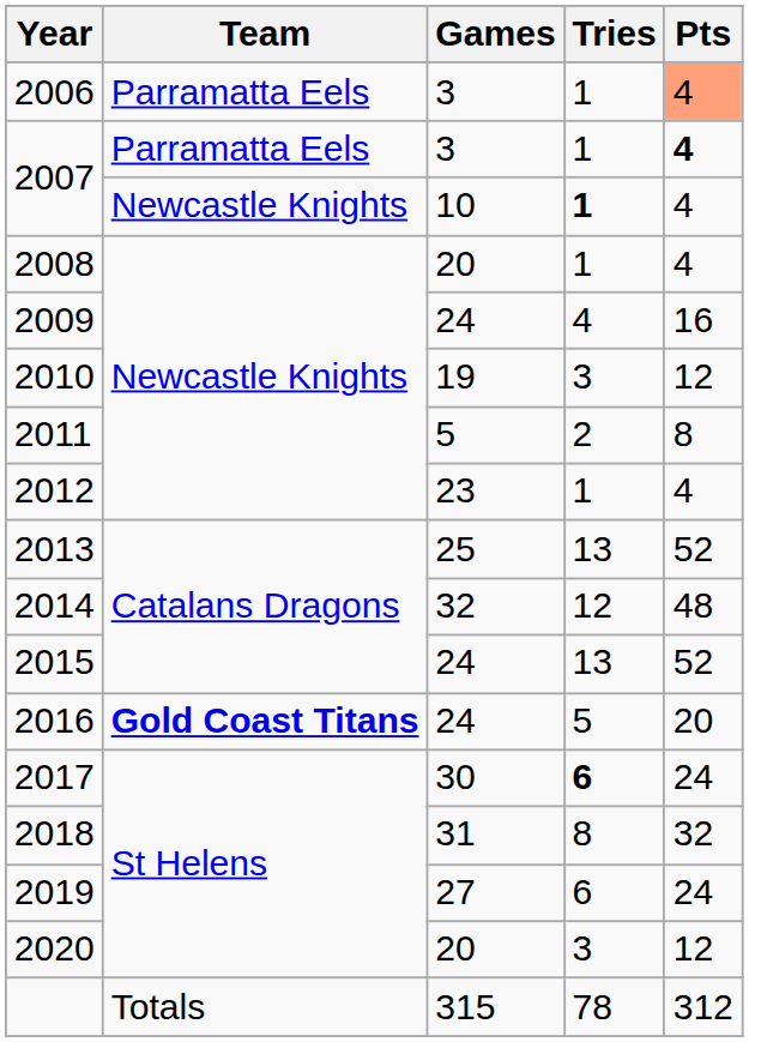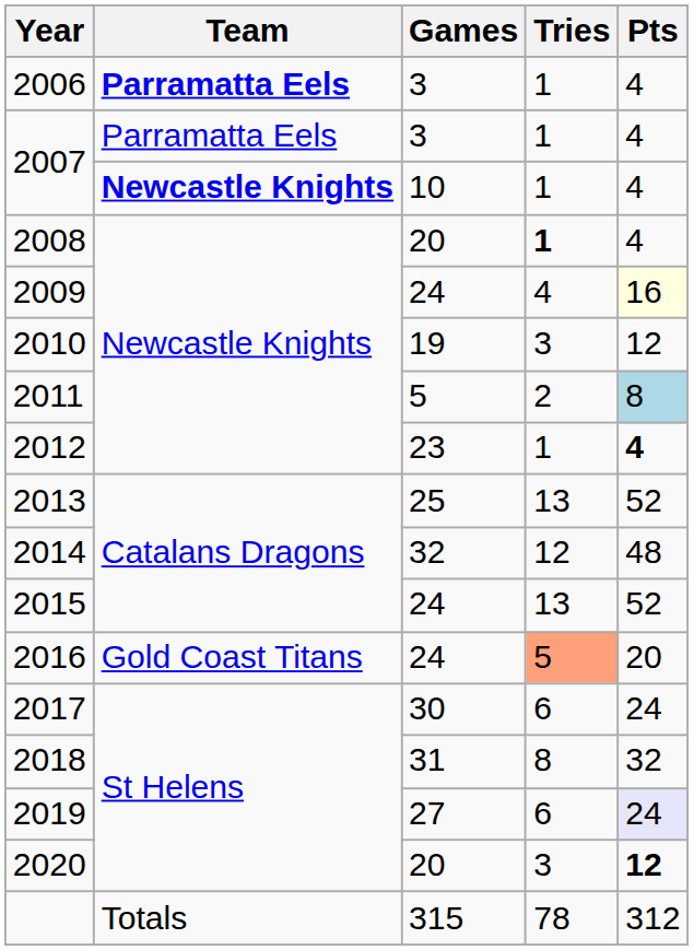2006 | Team: normal -> bold
2006 | Pts: lightsalmon background -> no background
2007 / 3 | Pts: bold -> normal
2007 / 10 | Team: normal -> bold
2007 / 10 | Tries: bold -> normal
2008 | Tries: normal -> bold
2009 | Pts: no background -> lightyellow background
2011 | Pts: no background -> lightblue background
2012 | Pts: normal -> bold
2016 | Team: bold -> normal
2016 | Tries: no background -> lightsalmon background
2017 | Tries: bold -> normal
2019 | Pts: no background -> lavender background
2020 | Pts: normal -> bold
